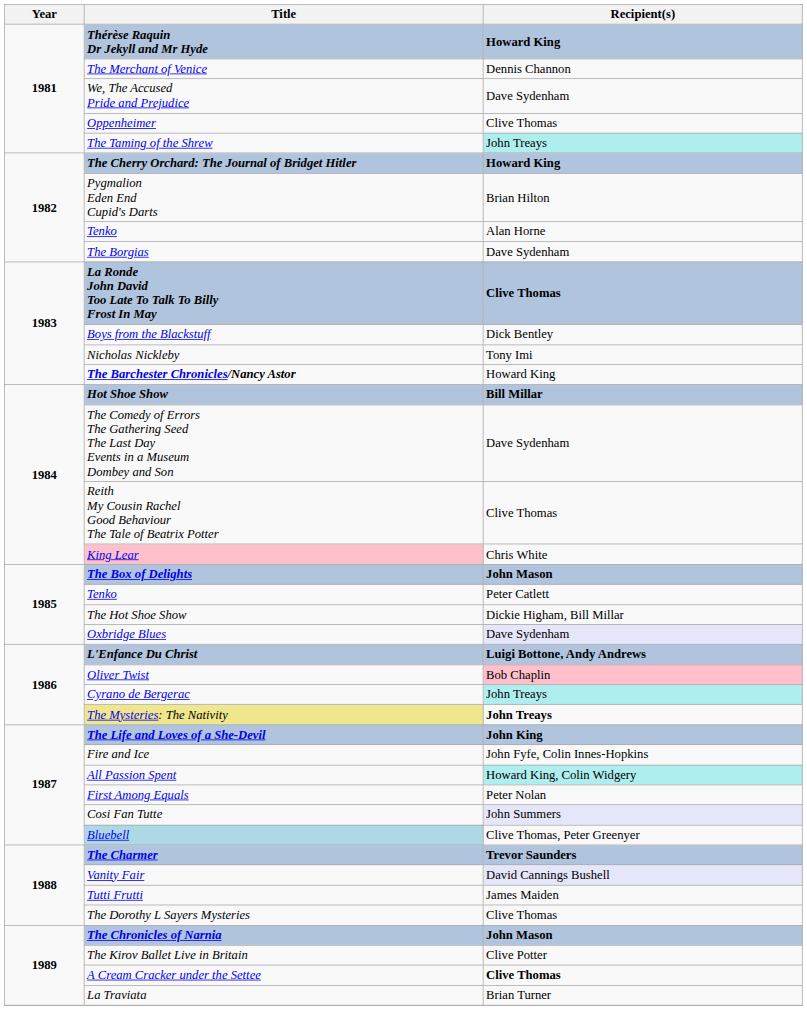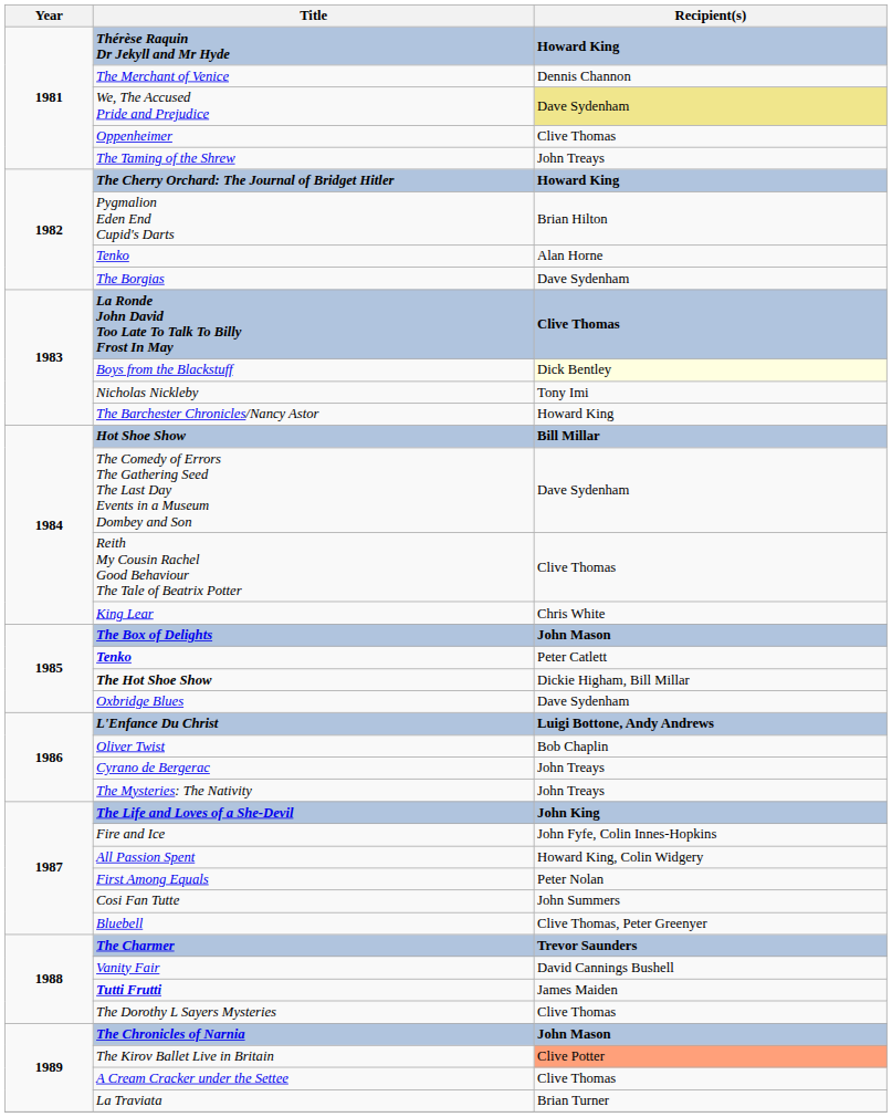We, The Accused Pride and Prejudice | Recipient(s): no background -> khaki background
The Taming of the Shrew | Recipient(s): paleturquoise background -> no background
Boys from the Blackstuff | Recipient(s): no background -> lightyellow background
The Barchester Chronicles/Nancy Astor | Title: bold -> normal
King Lear | Title: pink background -> no background
Tenko / Peter Catlett | Title: normal -> bold
The Hot Shoe Show | Title: normal -> bold
Oxbridge Blues | Recipient(s): lavender background -> no background
Oliver Twist | Recipient(s): pink background -> no background
Cyrano de Bergerac | Recipient(s): paleturquoise background -> no background
The Mysteries: The Nativity | Title: khaki background -> no background
The Mysteries: The Nativity | Recipient(s): bold -> normal
All Passion Spent | Recipient(s): paleturquoise background -> no background
Cosi Fan Tutte | Recipient(s): lavender background -> no background
Bluebell | Title: lightblue background -> no background
Vanity Fair | Recipient(s): lavender background -> no background
Tutti Frutti | Title: normal -> bold
The Kirov Ballet Live in Britain | Recipient(s): no background -> lightsalmon background
A Cream Cracker under the Settee | Recipient(s): bold -> normal
